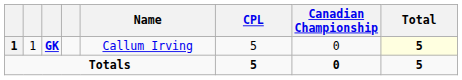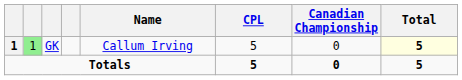row 2 | column 2: no background -> lightgreen background
row 2 | column 3: bold -> normal
